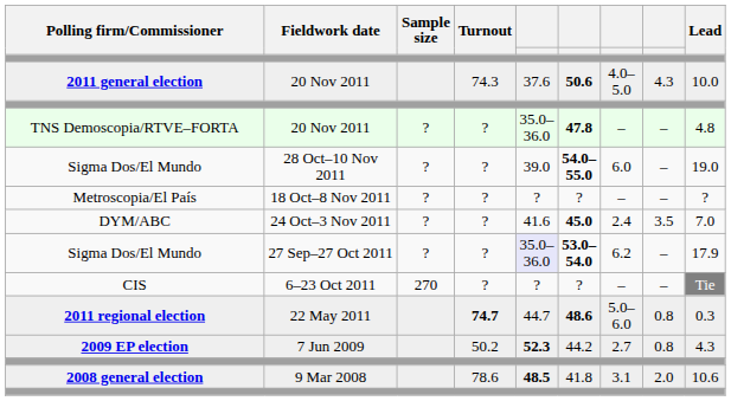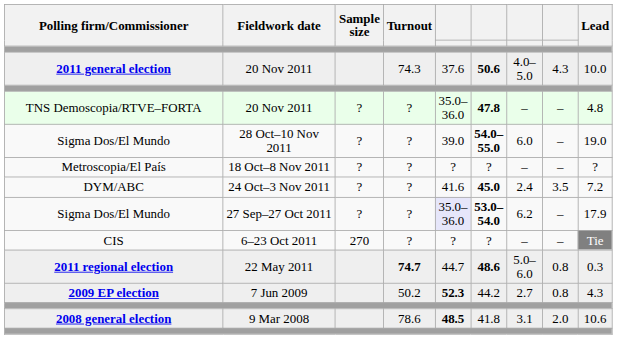DYM/ABC | Lead: 7.0 -> 7.2
